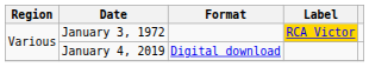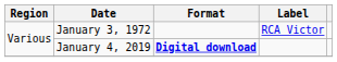January 3, 1972 | Label: gold background -> no background
January 4, 2019 | Format: normal -> bold
